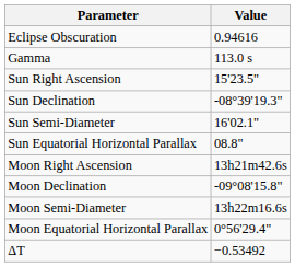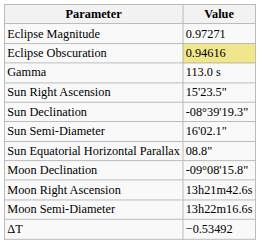+ row: Eclipse Magnitude | 0.97271
Eclipse Obscuration | Value: no background -> khaki background
rows swapped: Moon Right Ascension <-> Moon Declination
- row: Moon Equatorial Horizontal Parallax | 0°56'29.4"
